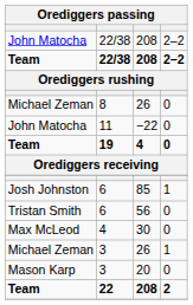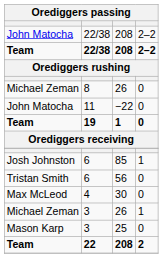19 | column 3: 4 -> 1
Mason Karp / 3 | column 3: 20 -> 25
